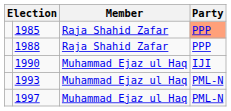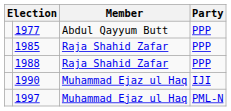+ row: 1977 | Abdul Qayyum Butt | PPP
1985 | Party: lightsalmon background -> no background
- row: 1993 | Muhammad Ejaz ul Haq | PML-N
